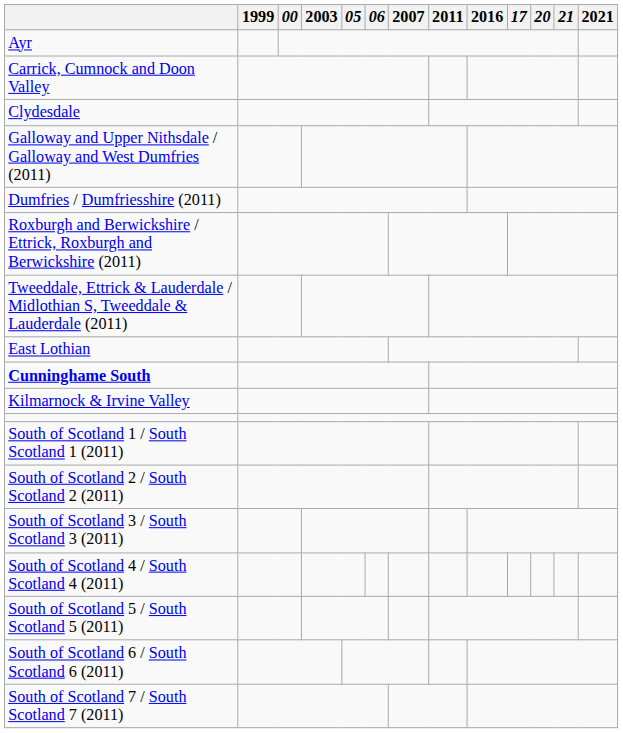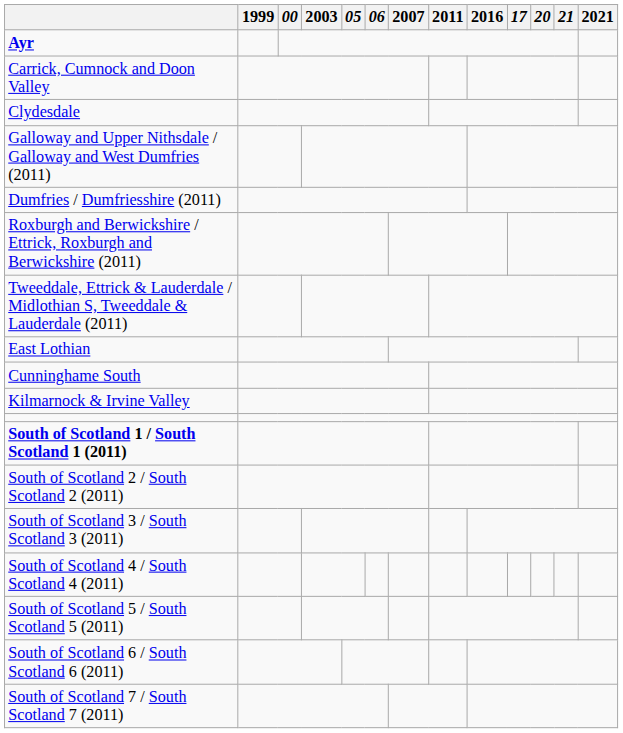Ayr | column 1: normal -> bold
Cunninghame South | column 1: bold -> normal
South of Scotland 1 / South Scotland 1 (2011) | column 1: normal -> bold
